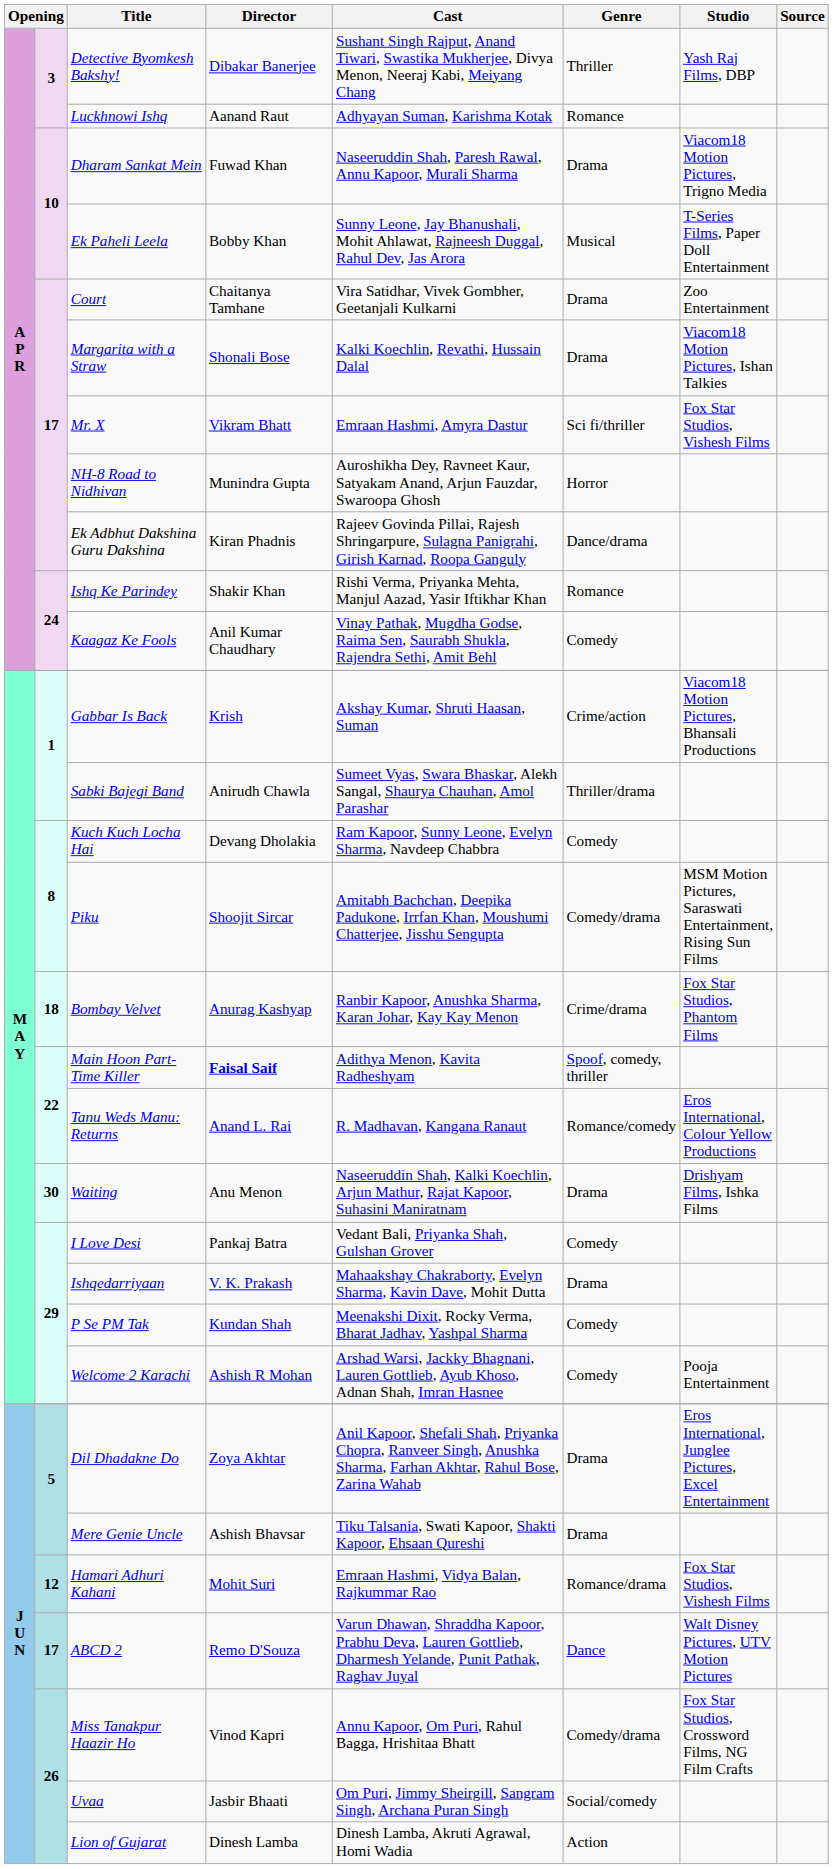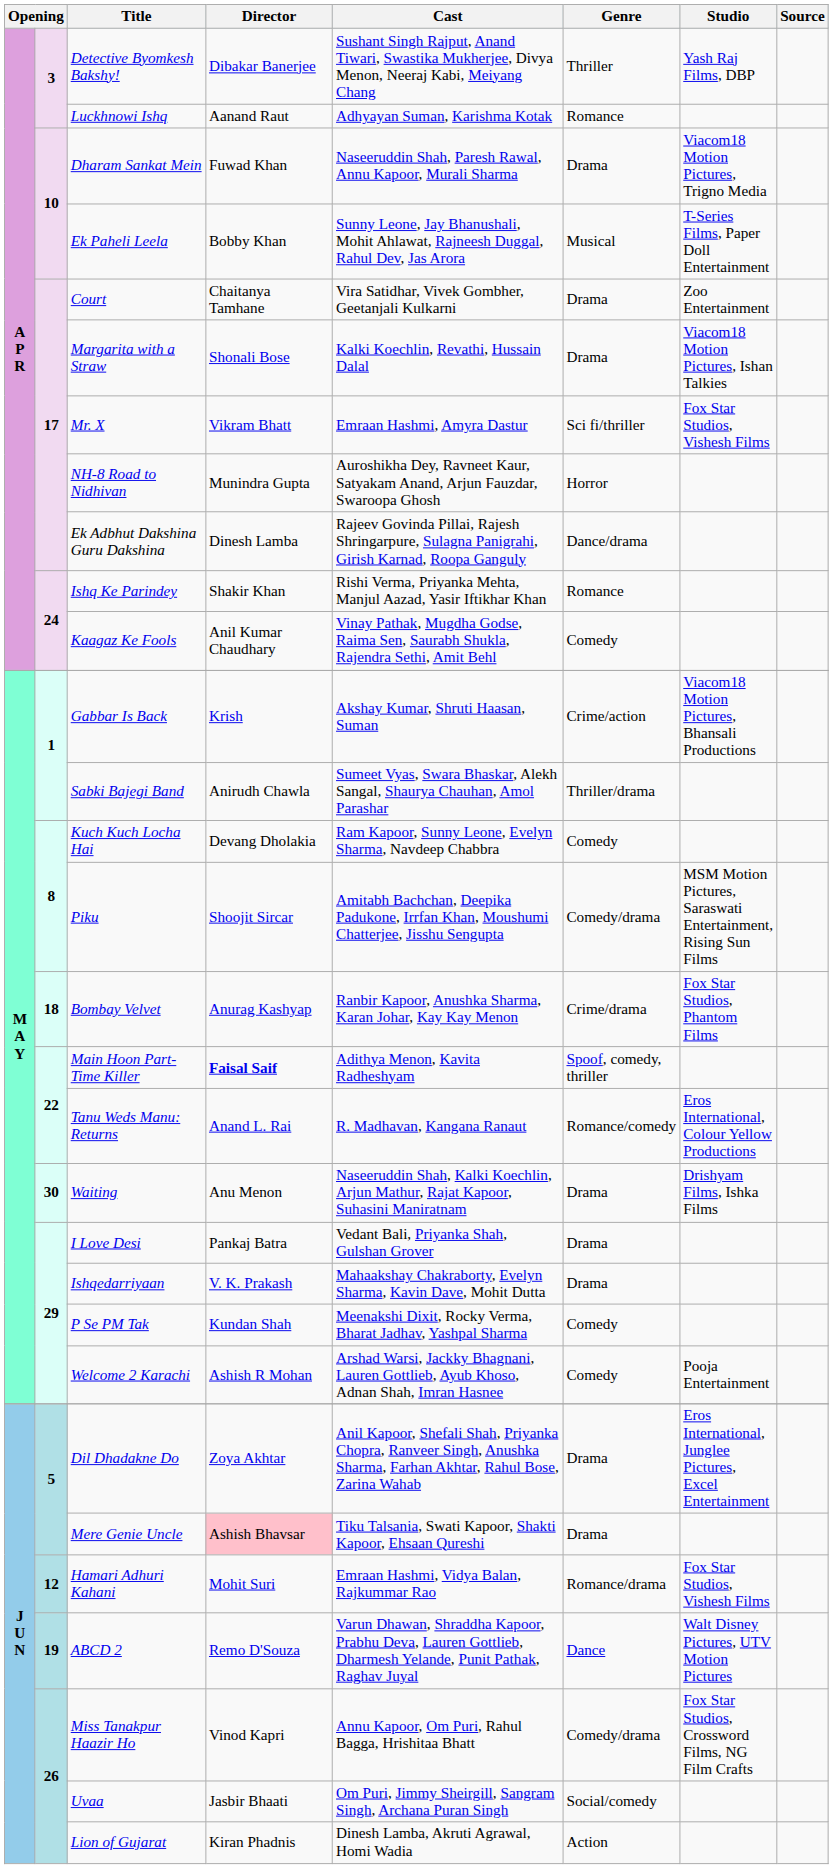Ek Adbhut Dakshina Guru Dakshina | Director: Kiran Phadnis -> Dinesh Lamba
I Love Desi | Genre: Comedy -> Drama
Mere Genie Uncle | Director: no background -> pink background
ABCD 2 | column 2: 17 -> 19
Lion of Gujarat | Director: Dinesh Lamba -> Kiran Phadnis
